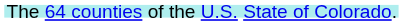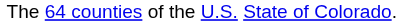row 1 | column 1: paleturquoise background -> no background
